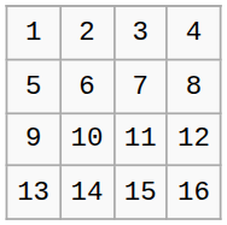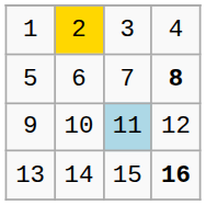1 | column 2: no background -> gold background
5 | column 4: normal -> bold
9 | column 3: no background -> lightblue background
13 | column 4: normal -> bold
